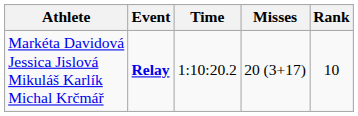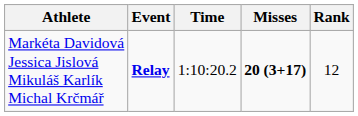row 2 | Misses: normal -> bold
row 2 | Rank: 10 -> 12
